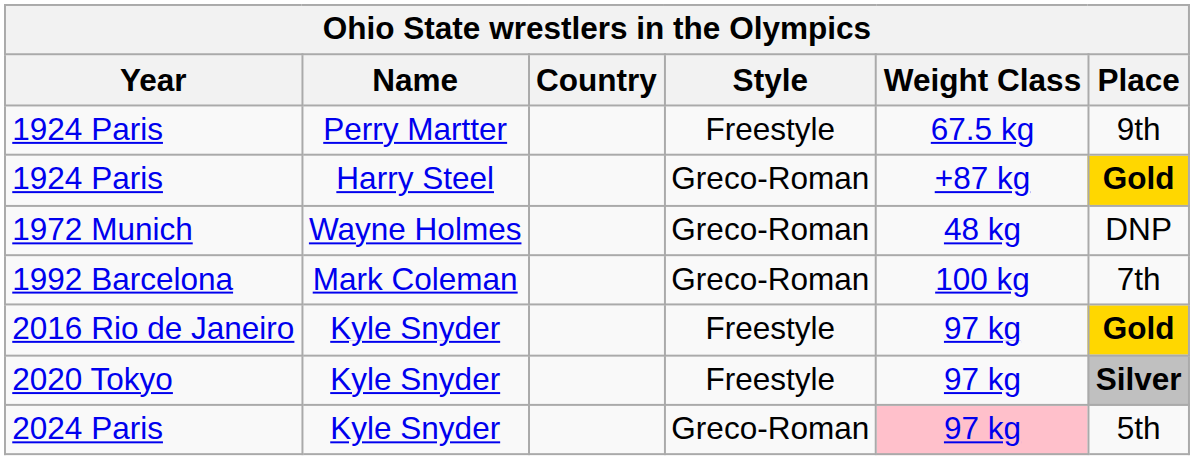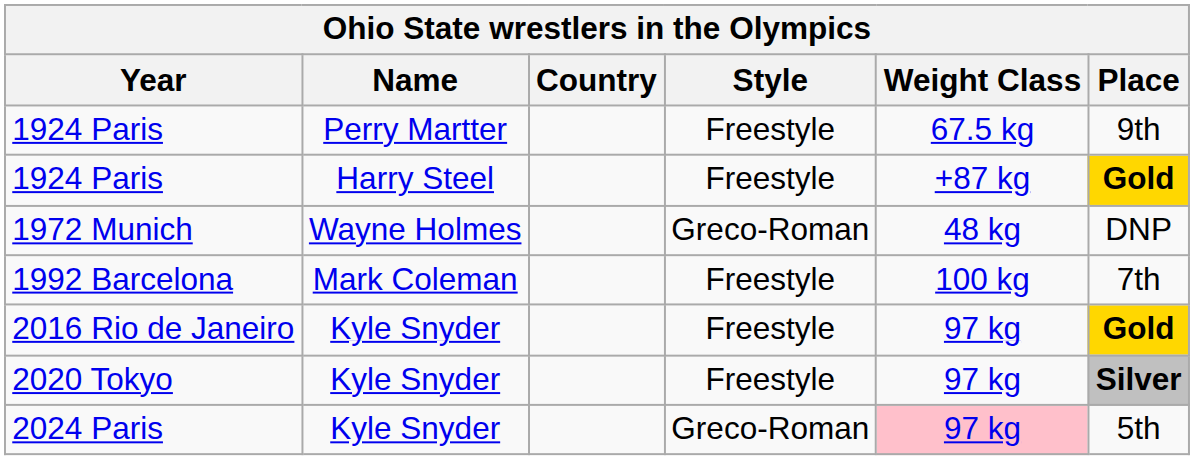1924 Paris / Harry Steel | Style: Greco-Roman -> Freestyle
1992 Barcelona | Style: Greco-Roman -> Freestyle
